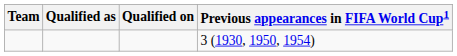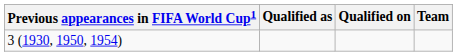columns swapped: Team <-> Previous appearances in FIFA World Cup1
